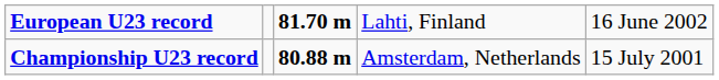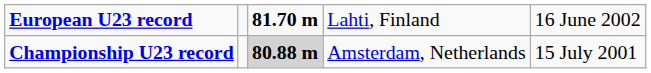Championship U23 record | column 3: no background -> lightgrey background
